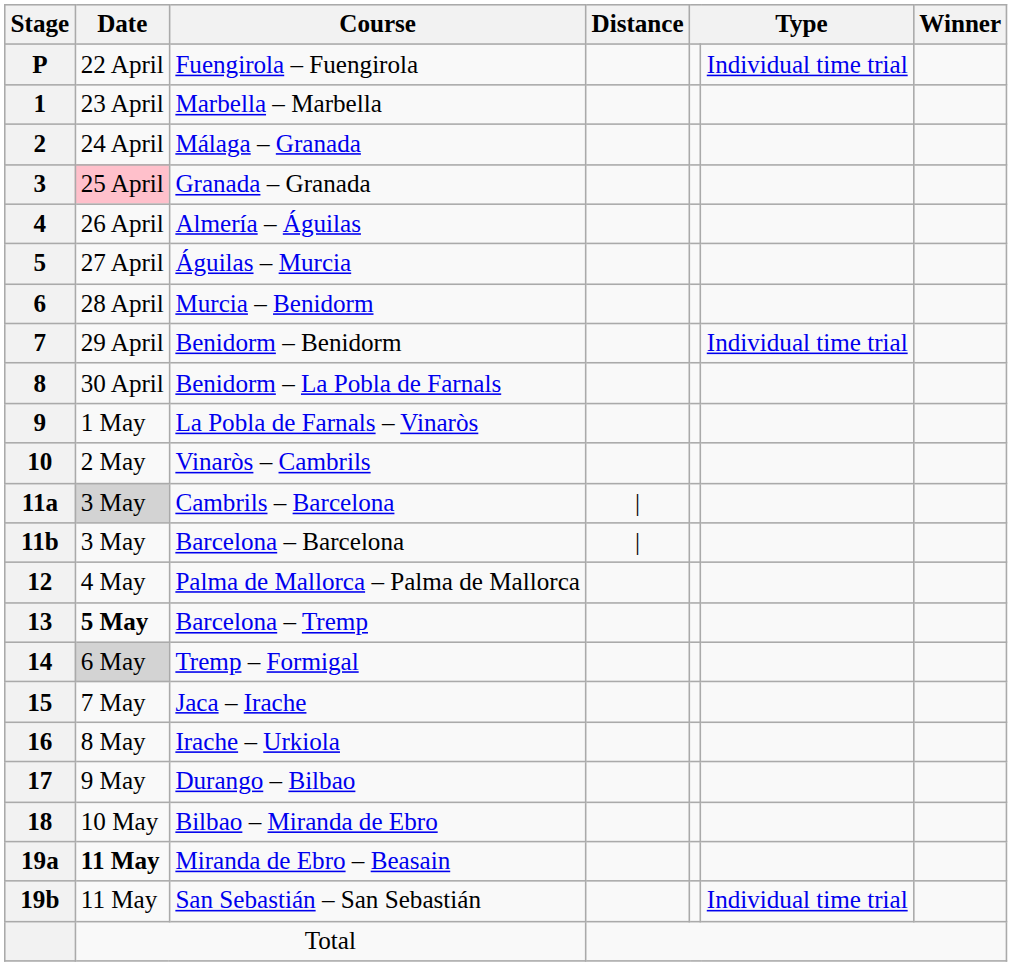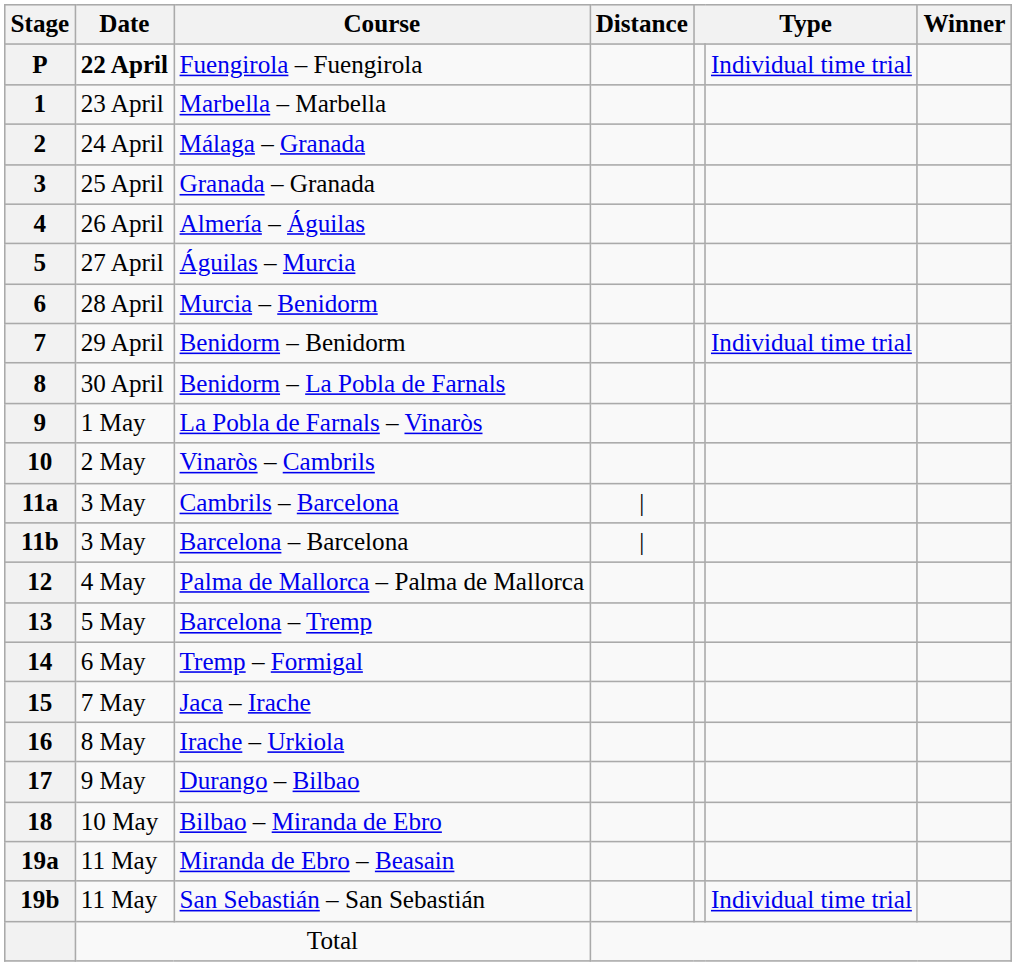Fuengirola – Fuengirola | Date: normal -> bold
Granada – Granada | Date: pink background -> no background
Cambrils – Barcelona | Date: lightgrey background -> no background
Barcelona – Tremp | Date: bold -> normal
Tremp – Formigal | Date: lightgrey background -> no background
Miranda de Ebro – Beasain | Date: bold -> normal
